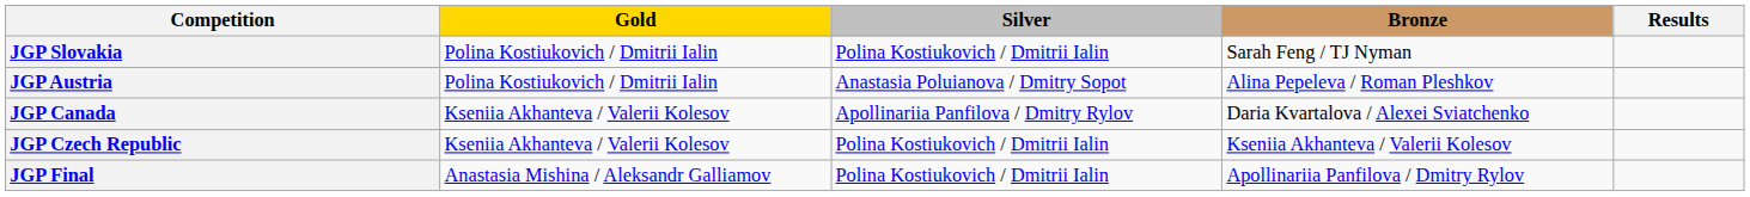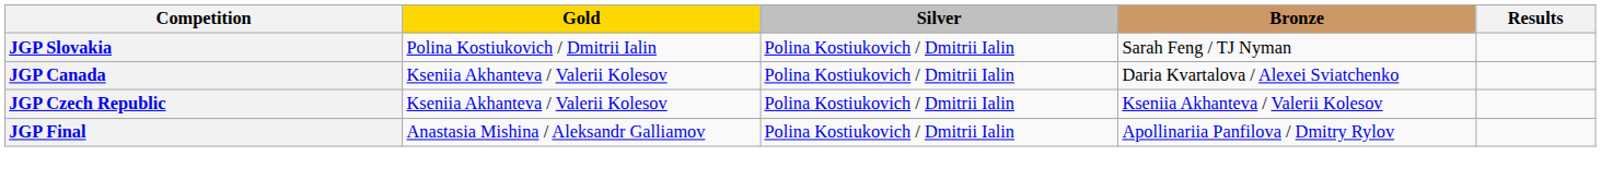- row: JGP Austria | Polina Kostiukovich / Dmitrii Ialin | Anastasia Poluianova / Dmitry Sopot | Alina Pepeleva / Roman Pleshkov
JGP Canada | Silver: Apollinariia Panfilova / Dmitry Rylov -> Polina Kostiukovich / Dmitrii Ialin
